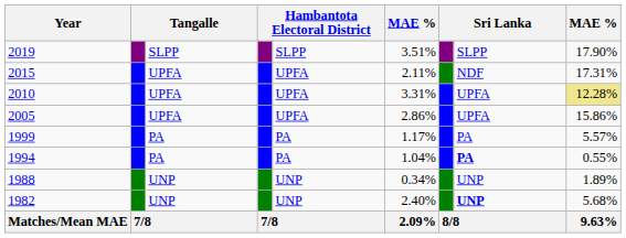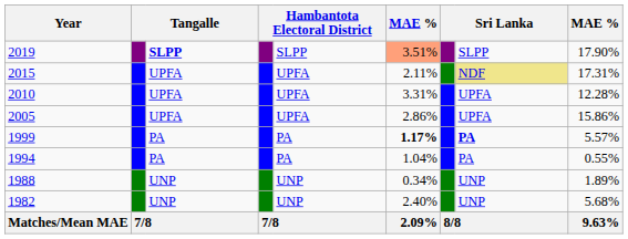2019 | column 3: normal -> bold
2019 | column 6: no background -> lightsalmon background
2015 | column 8: no background -> khaki background
2010 | column 9: khaki background -> no background
1999 | column 6: normal -> bold
1999 | column 8: normal -> bold
1994 | column 8: bold -> normal
1982 | column 8: bold -> normal
